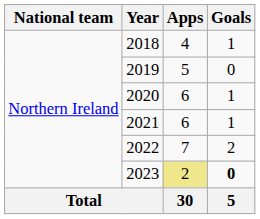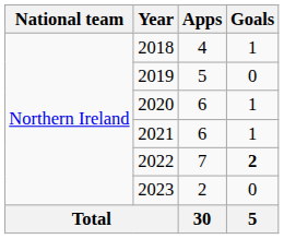2022 | Goals: normal -> bold
2023 | Apps: khaki background -> no background
2023 | Goals: bold -> normal
